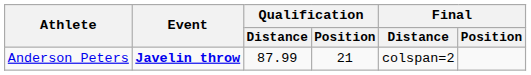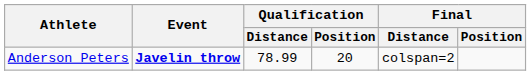Anderson Peters | Qualification / Distance: 87.99 -> 78.99
Anderson Peters | Qualification / Position: 21 -> 20
